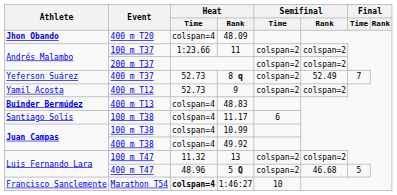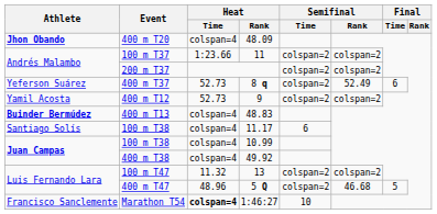400 m T37 | Final / Time: 7 -> 6
